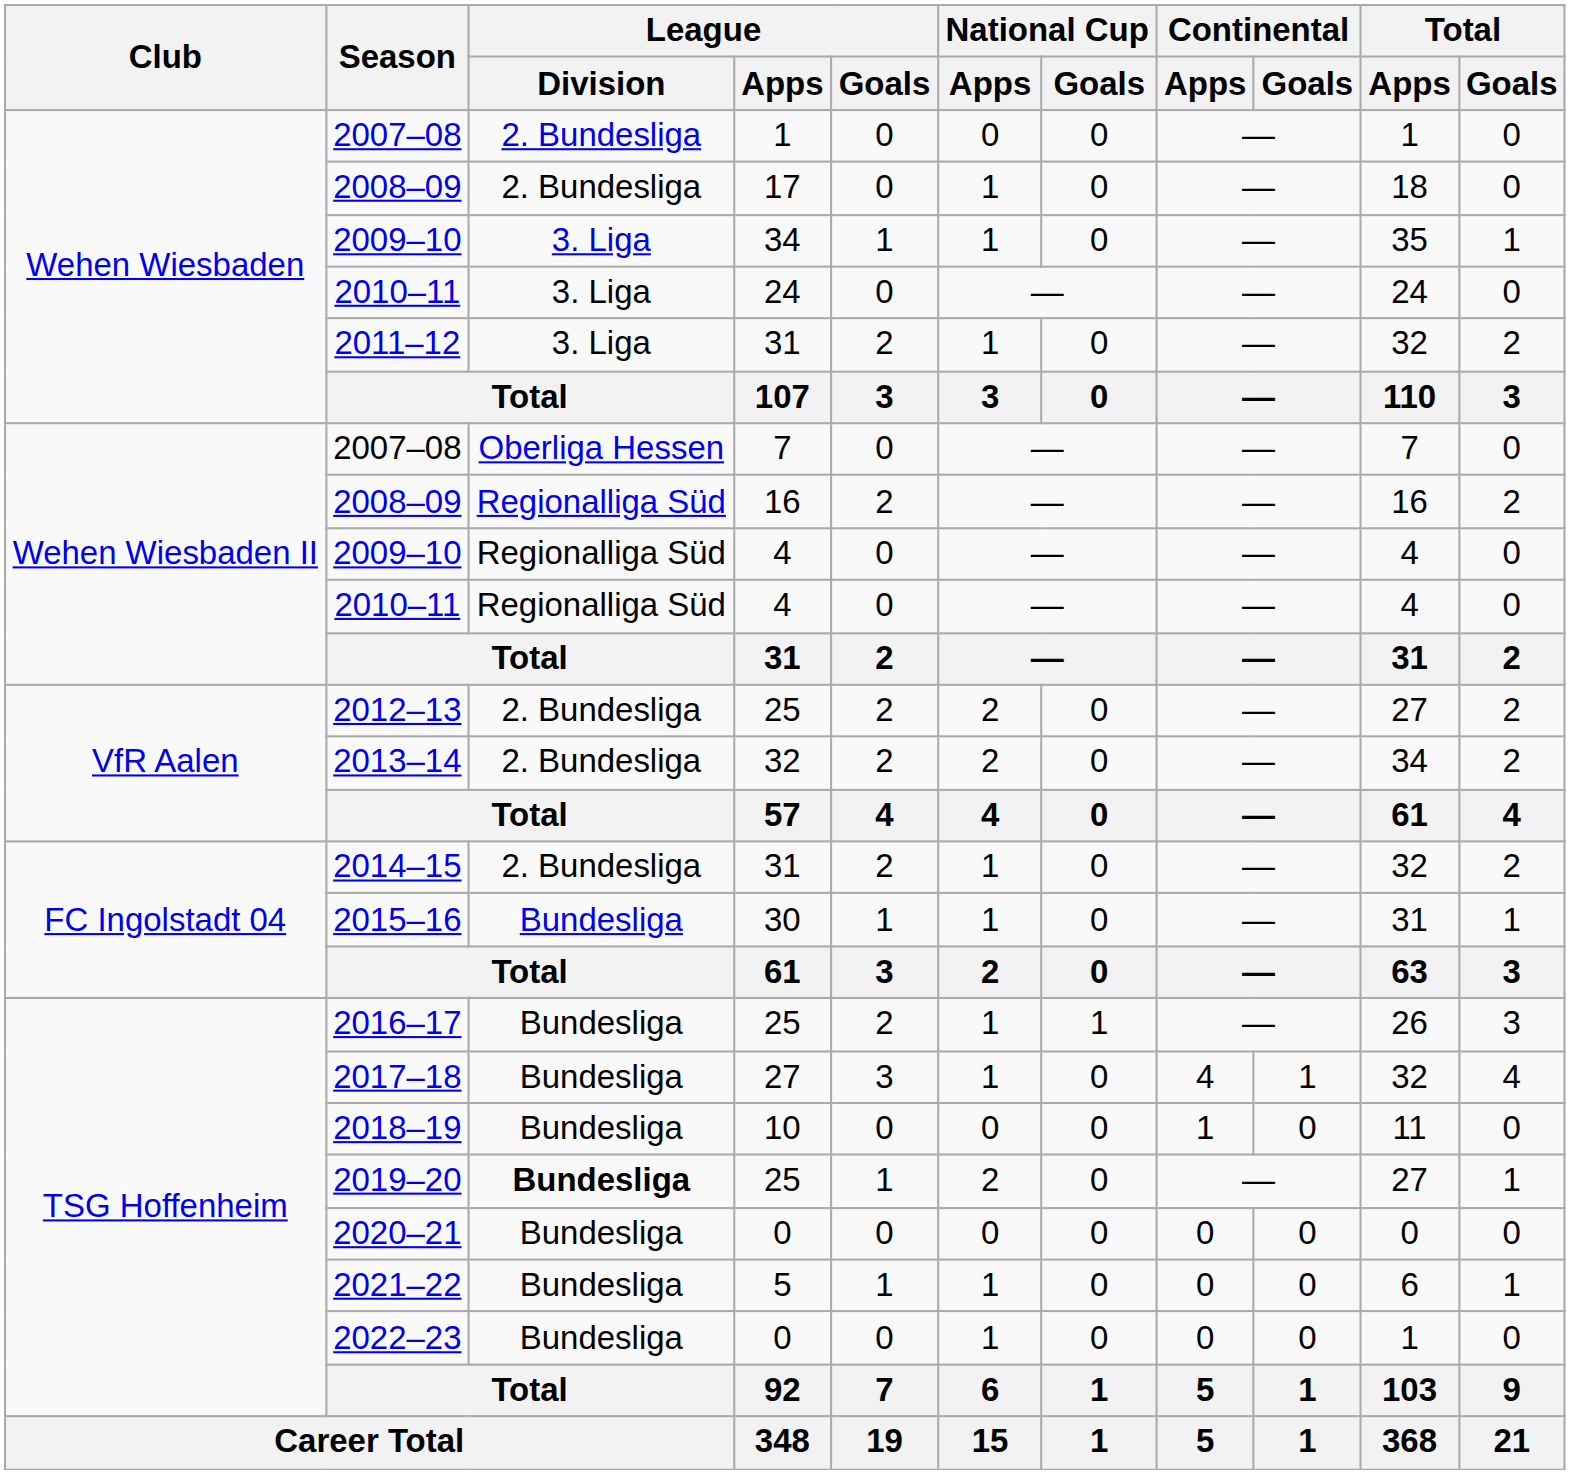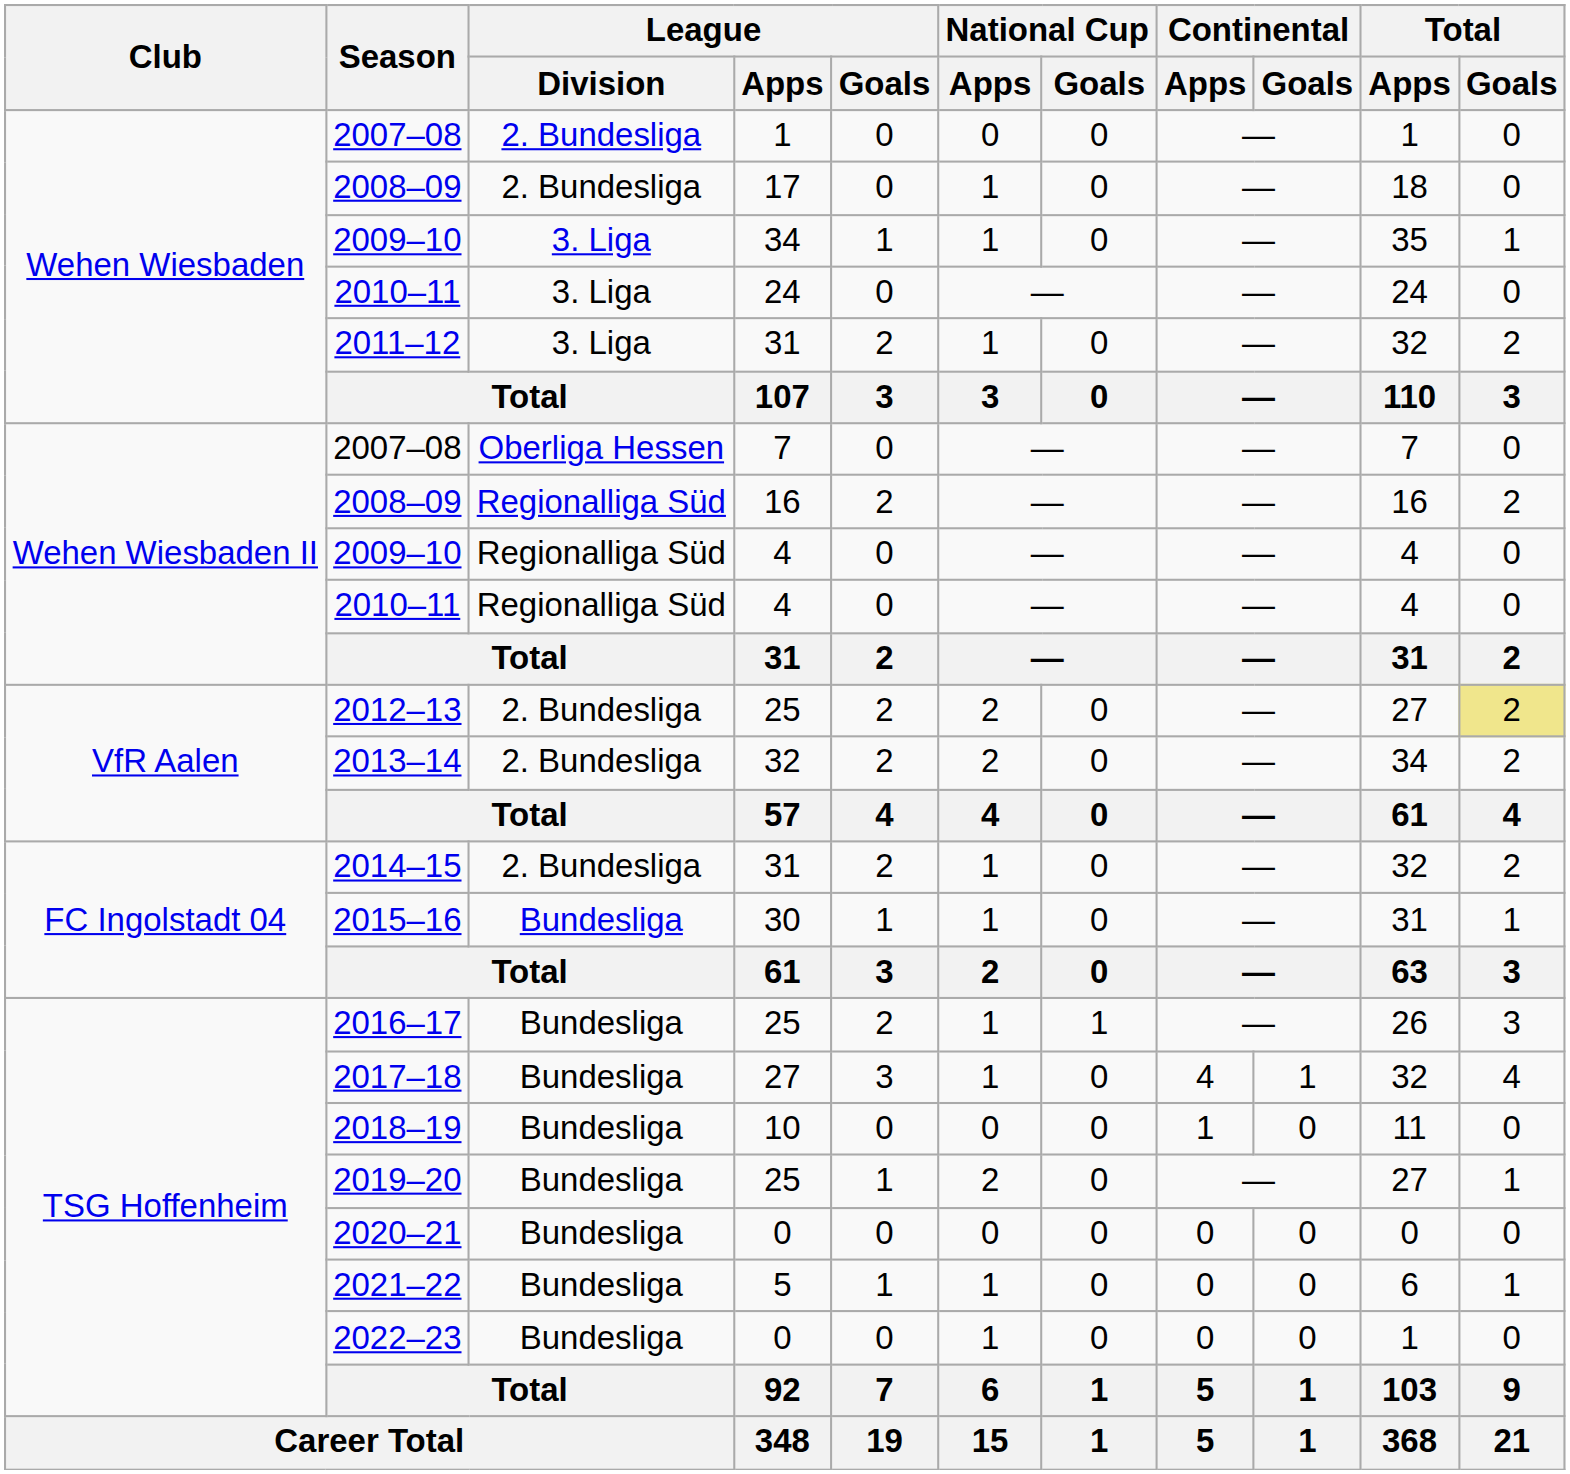2012–13 | Total / Goals: no background -> khaki background
2019–20 | League / Division: bold -> normal
